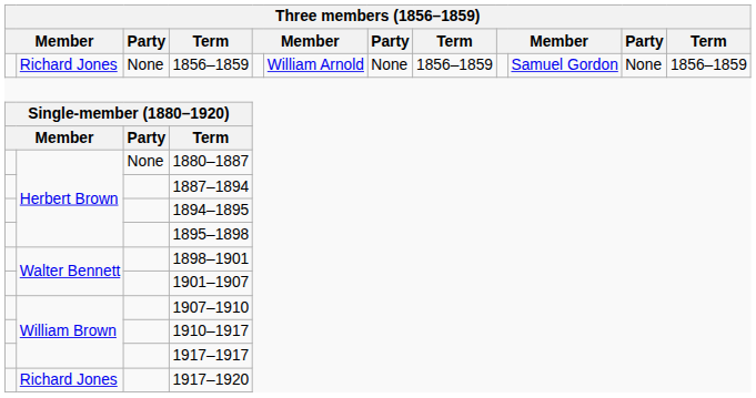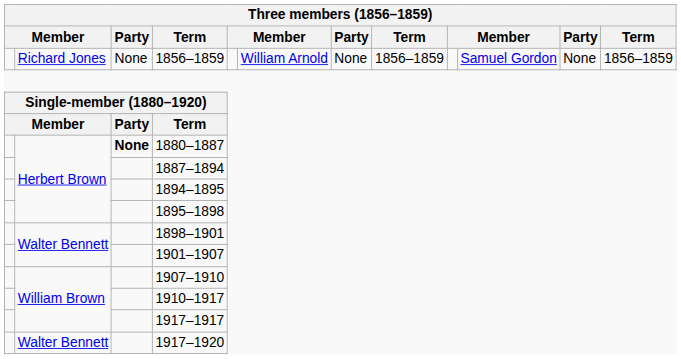1880–1887 | column 3: normal -> bold
1917–1920 | column 2: Richard Jones -> Walter Bennett
